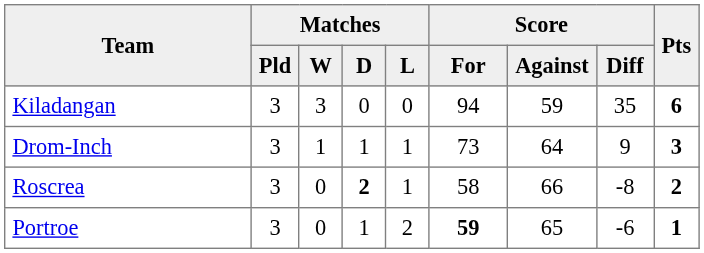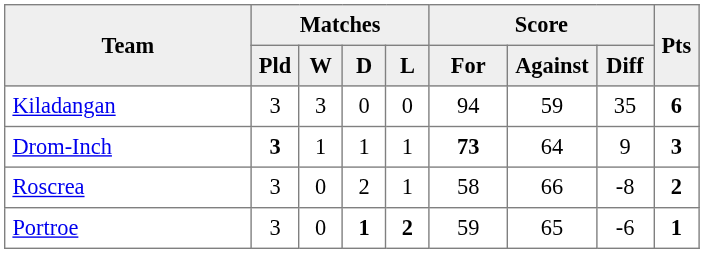Drom-Inch | Matches / Pld: normal -> bold
Drom-Inch | Score / For: normal -> bold
Roscrea | Matches / D: bold -> normal
Portroe | Matches / D: normal -> bold
Portroe | Matches / L: normal -> bold
Portroe | Score / For: bold -> normal
